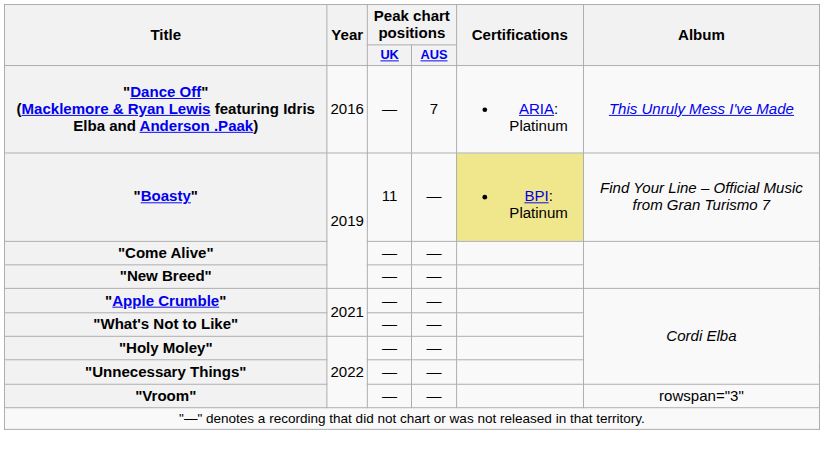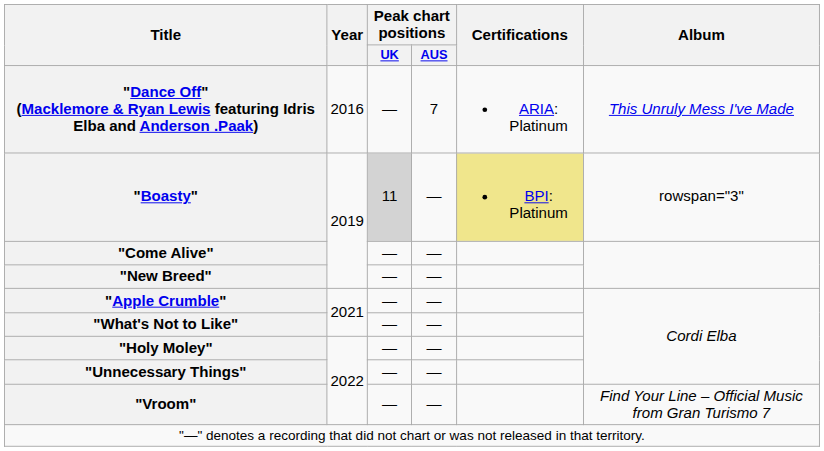"Boasty" | Peak chart positions / UK: no background -> lightgrey background
"Boasty" | Album: Find Your Line – Official Music from Gran Turismo 7 -> rowspan="3"
"Vroom" | Album: rowspan="3" -> Find Your Line – Official Music from Gran Turismo 7
